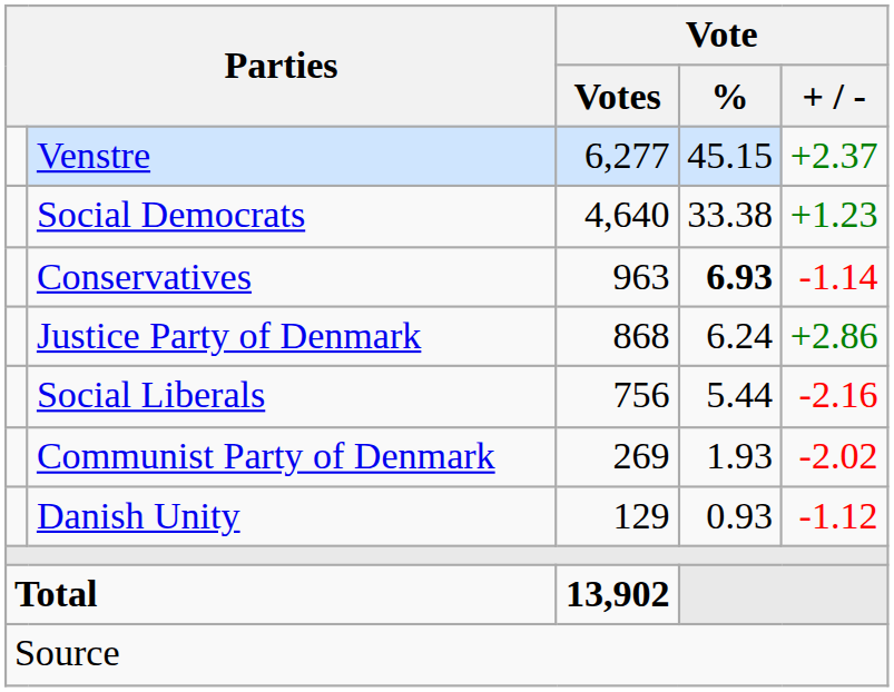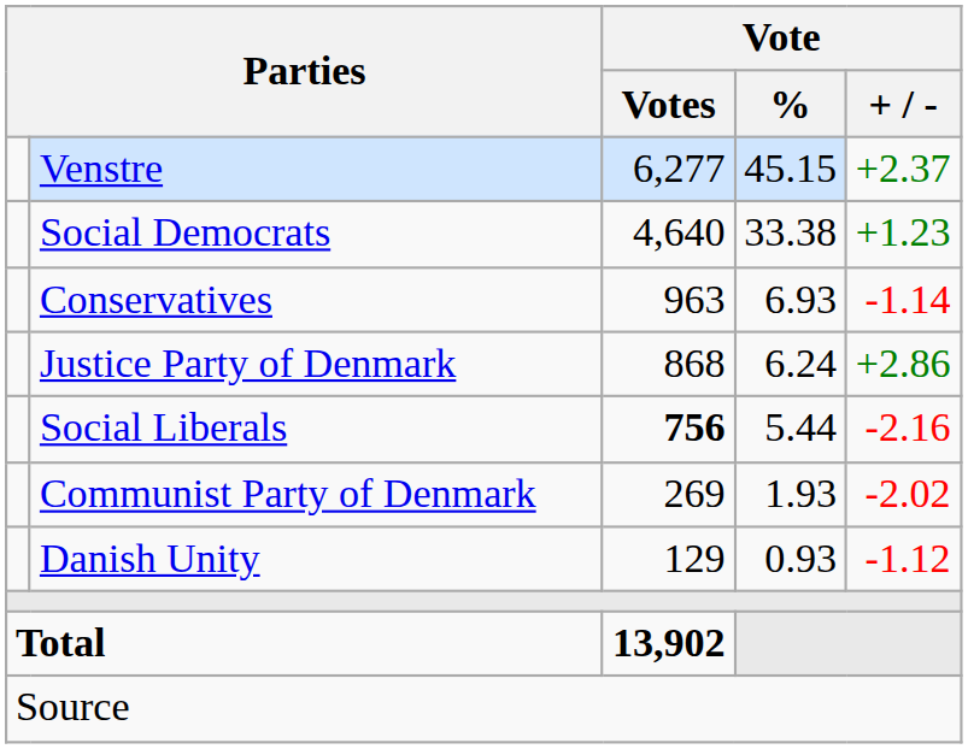Conservatives | Vote / %: bold -> normal
Social Liberals | Vote / Votes: normal -> bold
